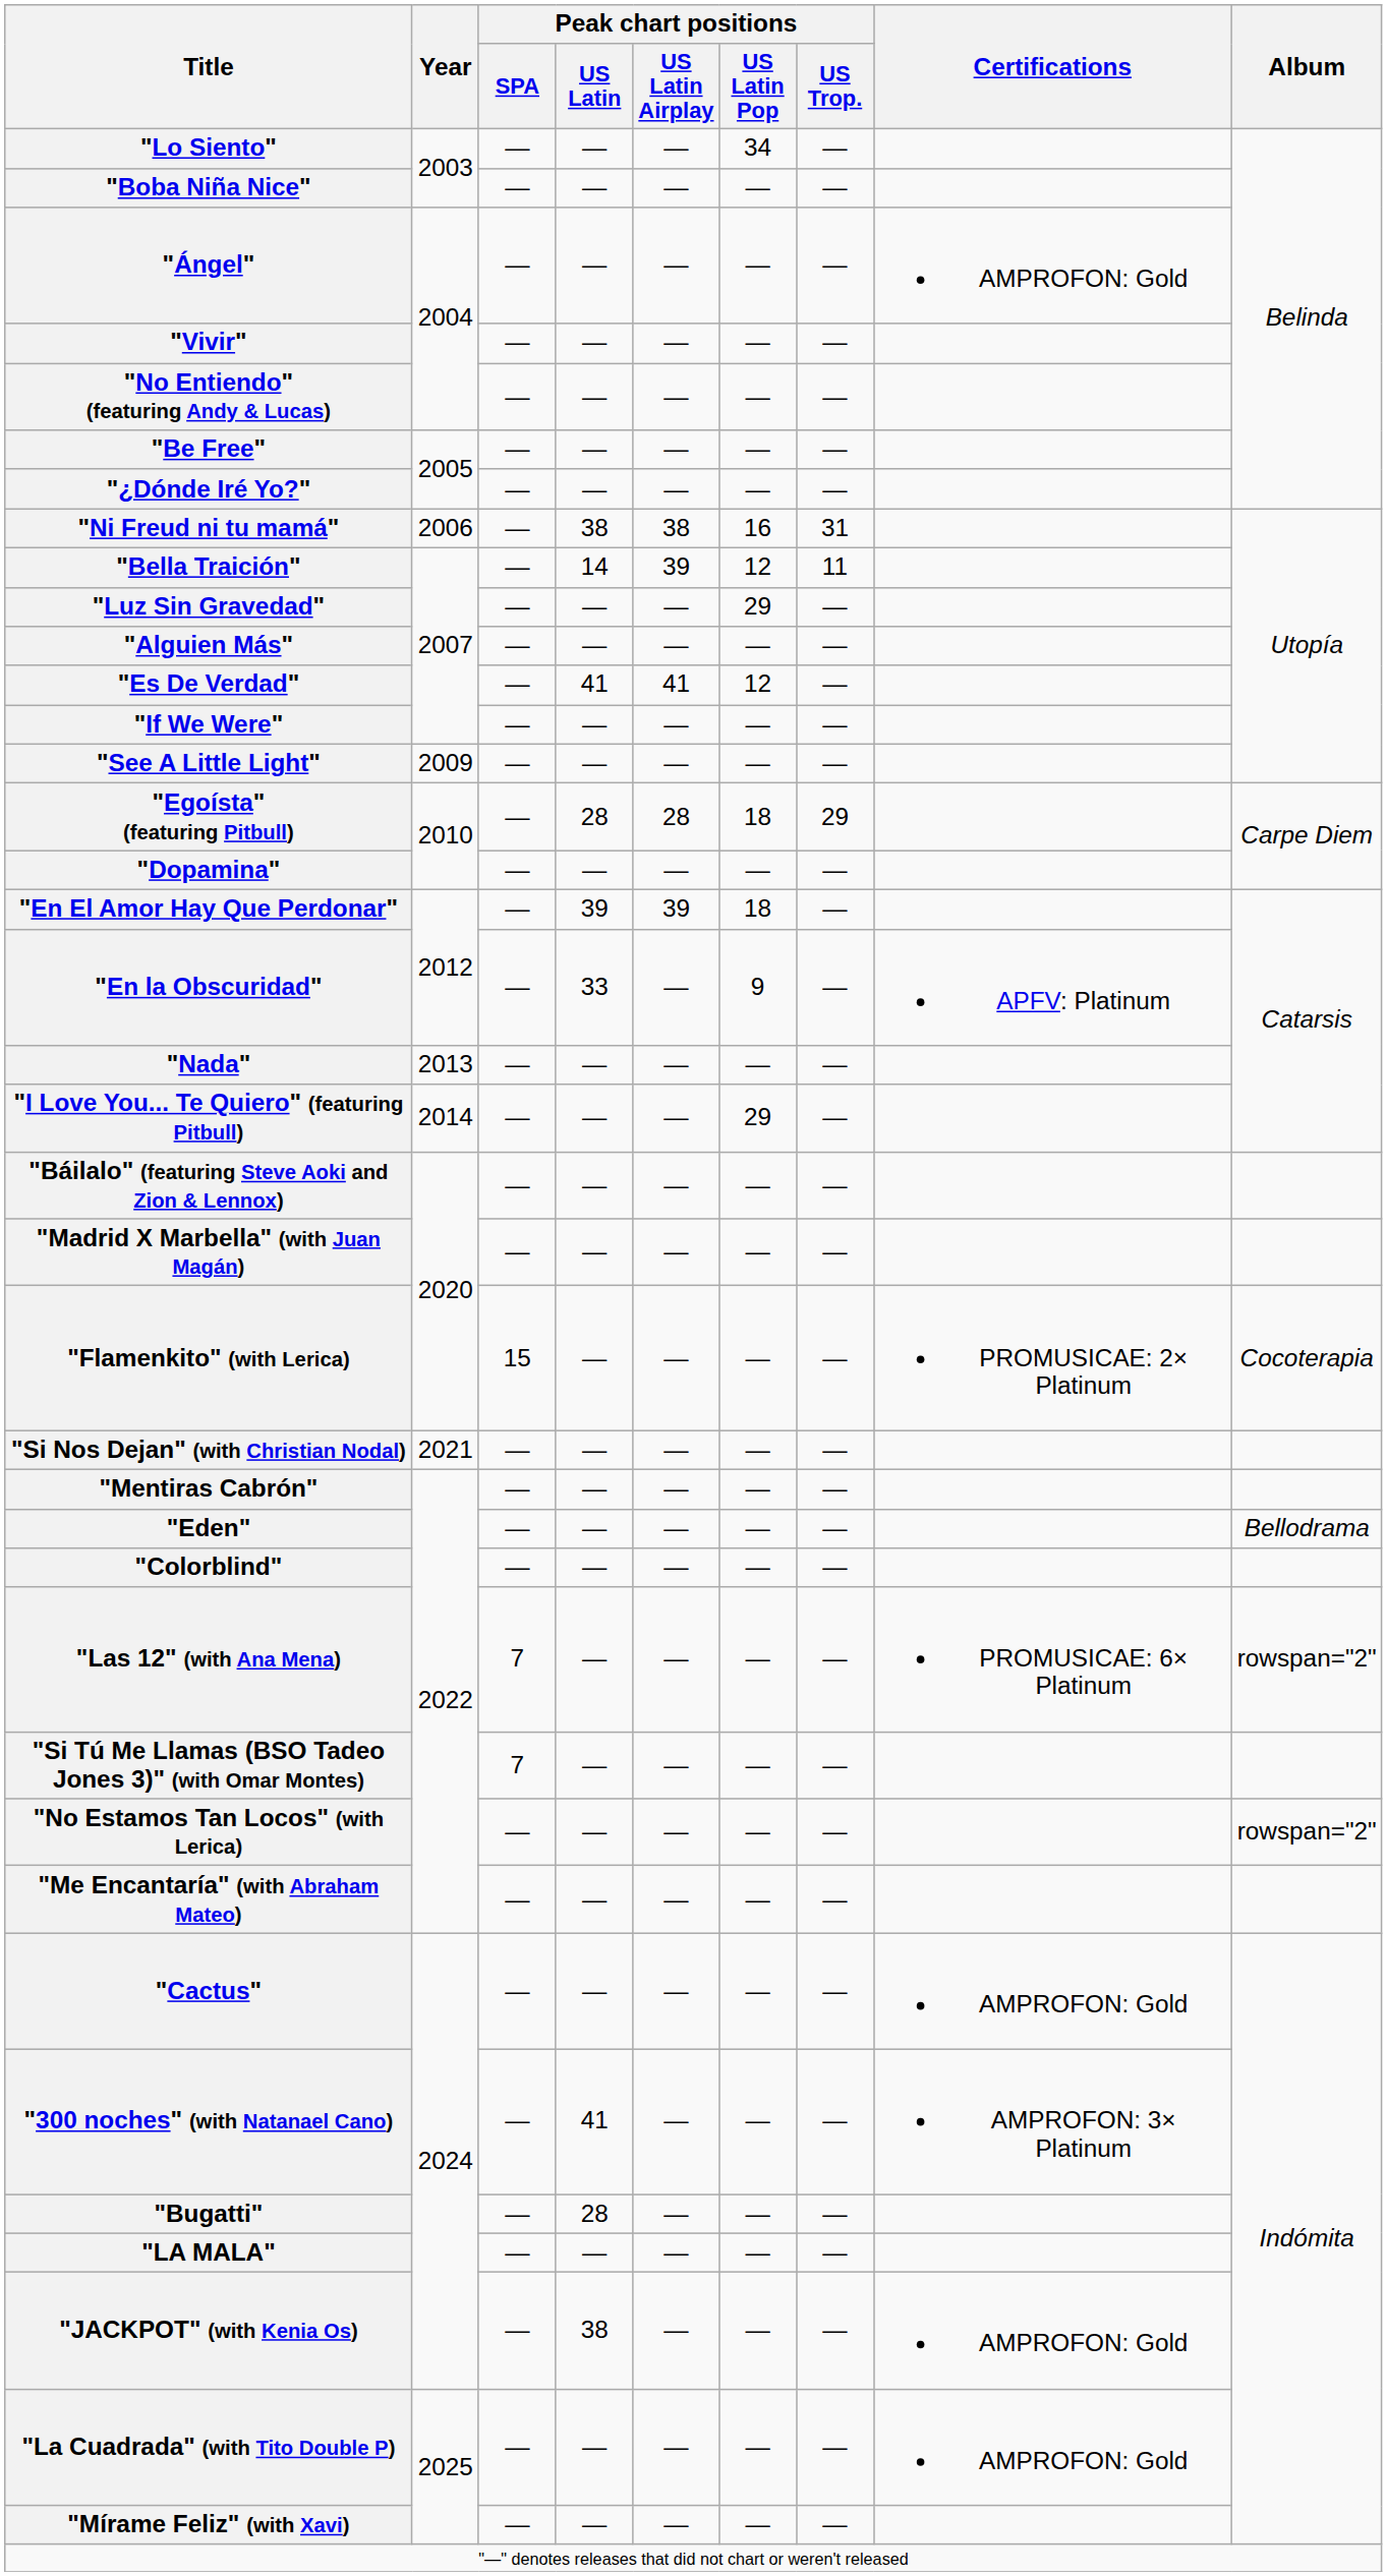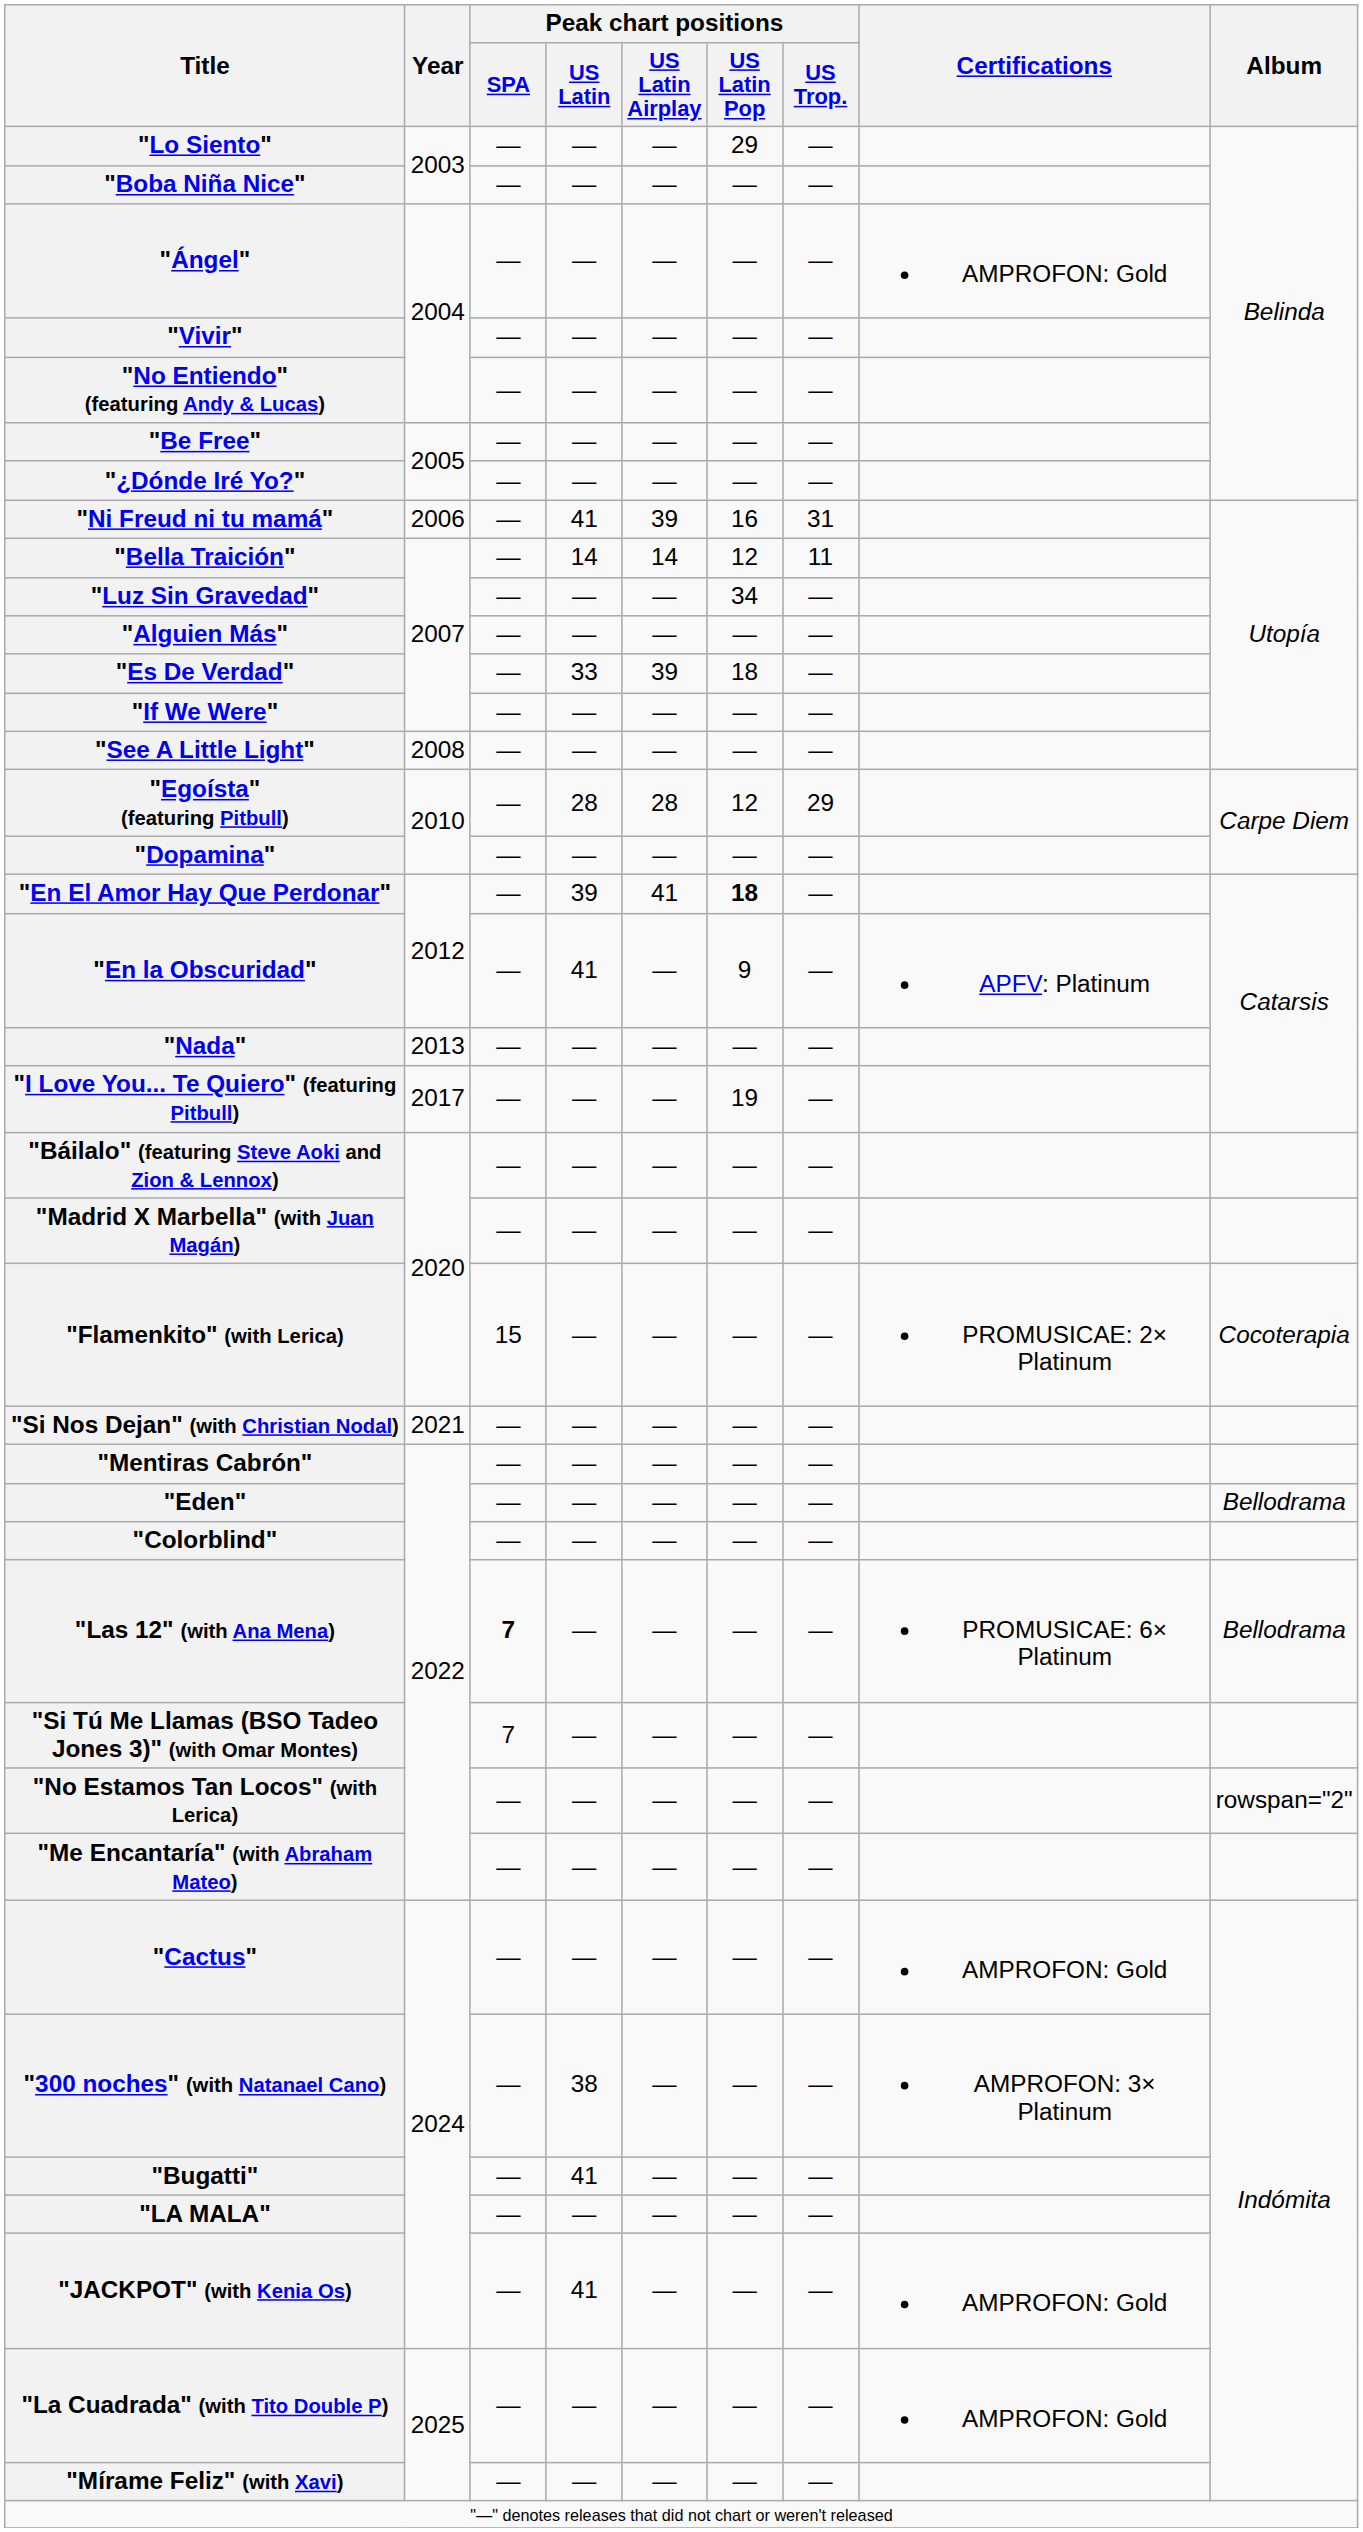"Lo Siento" | Peak chart positions / US Latin Pop: 34 -> 29
"Ni Freud ni tu mamá" | Peak chart positions / US Latin: 38 -> 41
"Ni Freud ni tu mamá" | Peak chart positions / US Latin Airplay: 38 -> 39
"Bella Traición" | Peak chart positions / US Latin Airplay: 39 -> 14
"Luz Sin Gravedad" | Peak chart positions / US Latin Pop: 29 -> 34
"Es De Verdad" | Peak chart positions / US Latin: 41 -> 33
"Es De Verdad" | Peak chart positions / US Latin Airplay: 41 -> 39
"Es De Verdad" | Peak chart positions / US Latin Pop: 12 -> 18
"See A Little Light" | Year: 2009 -> 2008
"Egoísta" (featuring Pitbull) | Peak chart positions / US Latin Pop: 18 -> 12
"En El Amor Hay Que Perdonar" | Peak chart positions / US Latin Airplay: 39 -> 41
"En El Amor Hay Que Perdonar" | Peak chart positions / US Latin Pop: normal -> bold
"En la Obscuridad" | Peak chart positions / US Latin: 33 -> 41
"I Love You... Te Quiero" (featuring Pitbull) | Year: 2014 -> 2017
"I Love You... Te Quiero" (featuring Pitbull) | Peak chart positions / US Latin Pop: 29 -> 19
"Las 12" (with Ana Mena) | Peak chart positions / SPA: normal -> bold
"Las 12" (with Ana Mena) | Album: rowspan="2" -> Bellodrama
"300 noches" (with Natanael Cano) | Peak chart positions / US Latin: 41 -> 38
"Bugatti" | Peak chart positions / US Latin: 28 -> 41
"JACKPOT" (with Kenia Os) | Peak chart positions / US Latin: 38 -> 41
